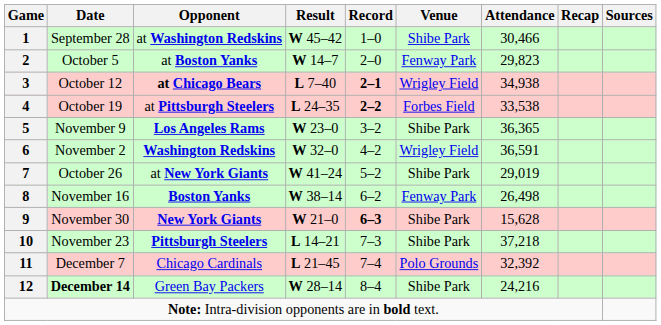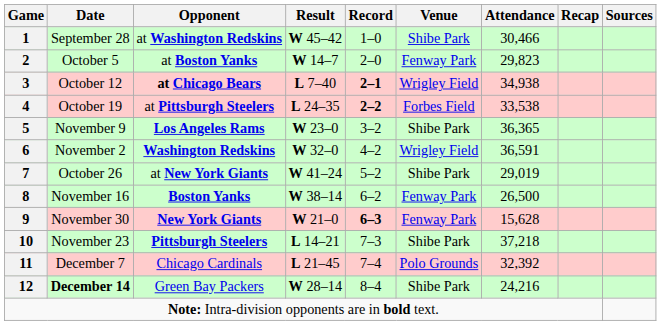8 | Attendance: 26,498 -> 26,500
9 | Venue: Shibe Park -> Fenway Park
